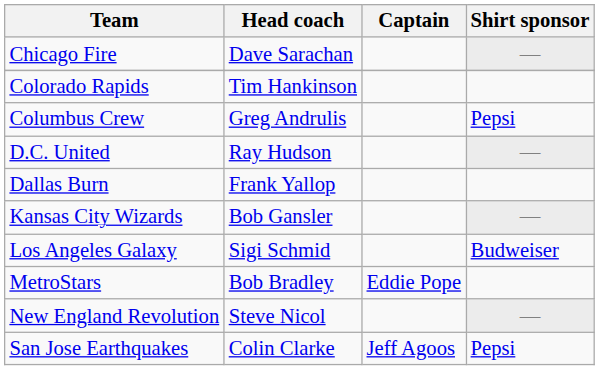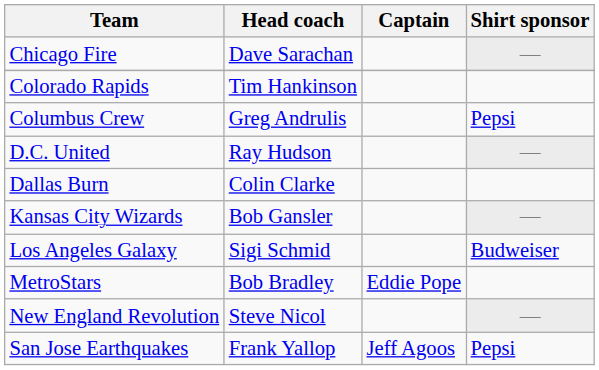Dallas Burn | Head coach: Frank Yallop -> Colin Clarke
San Jose Earthquakes | Head coach: Colin Clarke -> Frank Yallop
